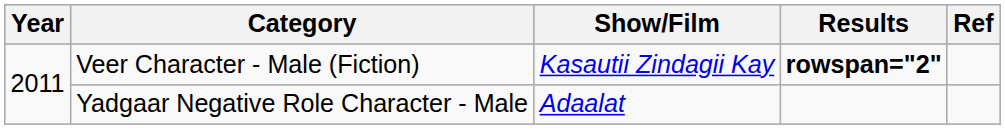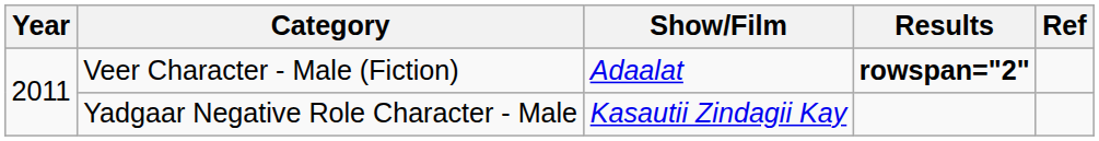Veer Character - Male (Fiction) | Show/Film: Kasautii Zindagii Kay -> Adaalat
Yadgaar Negative Role Character - Male | Show/Film: Adaalat -> Kasautii Zindagii Kay
